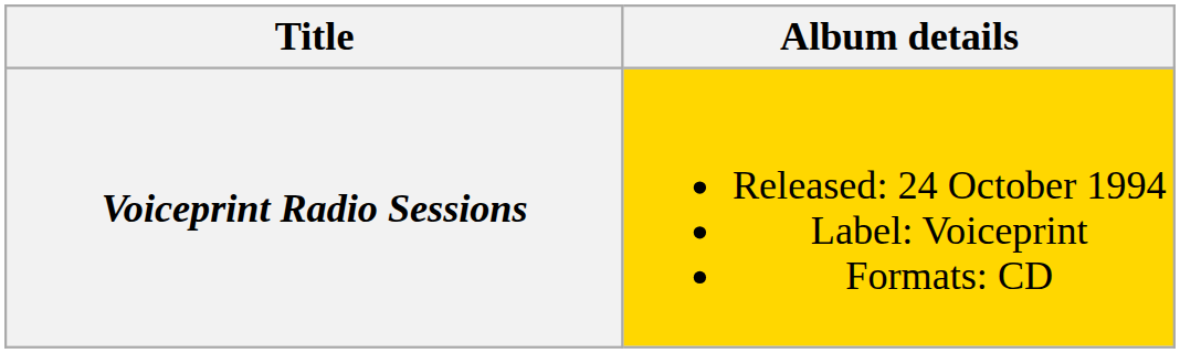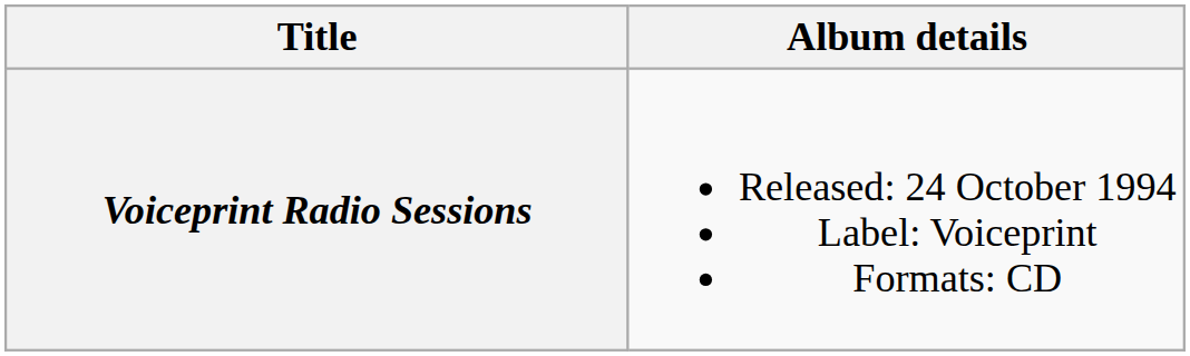Voiceprint Radio Sessions | Album details: gold background -> no background
